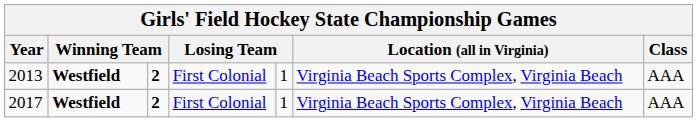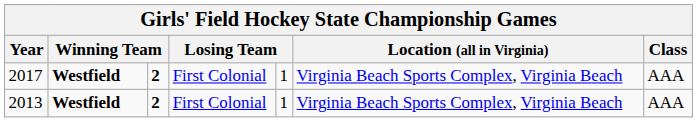rows swapped: 2013 <-> 2017
